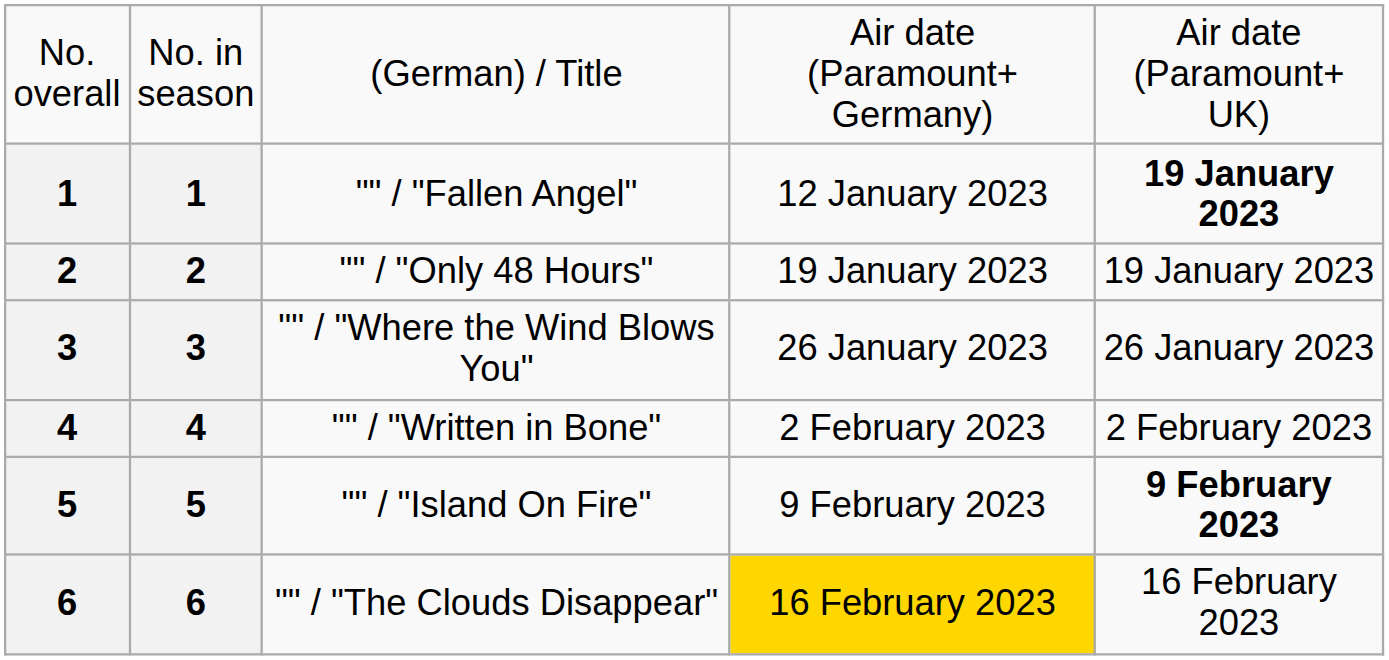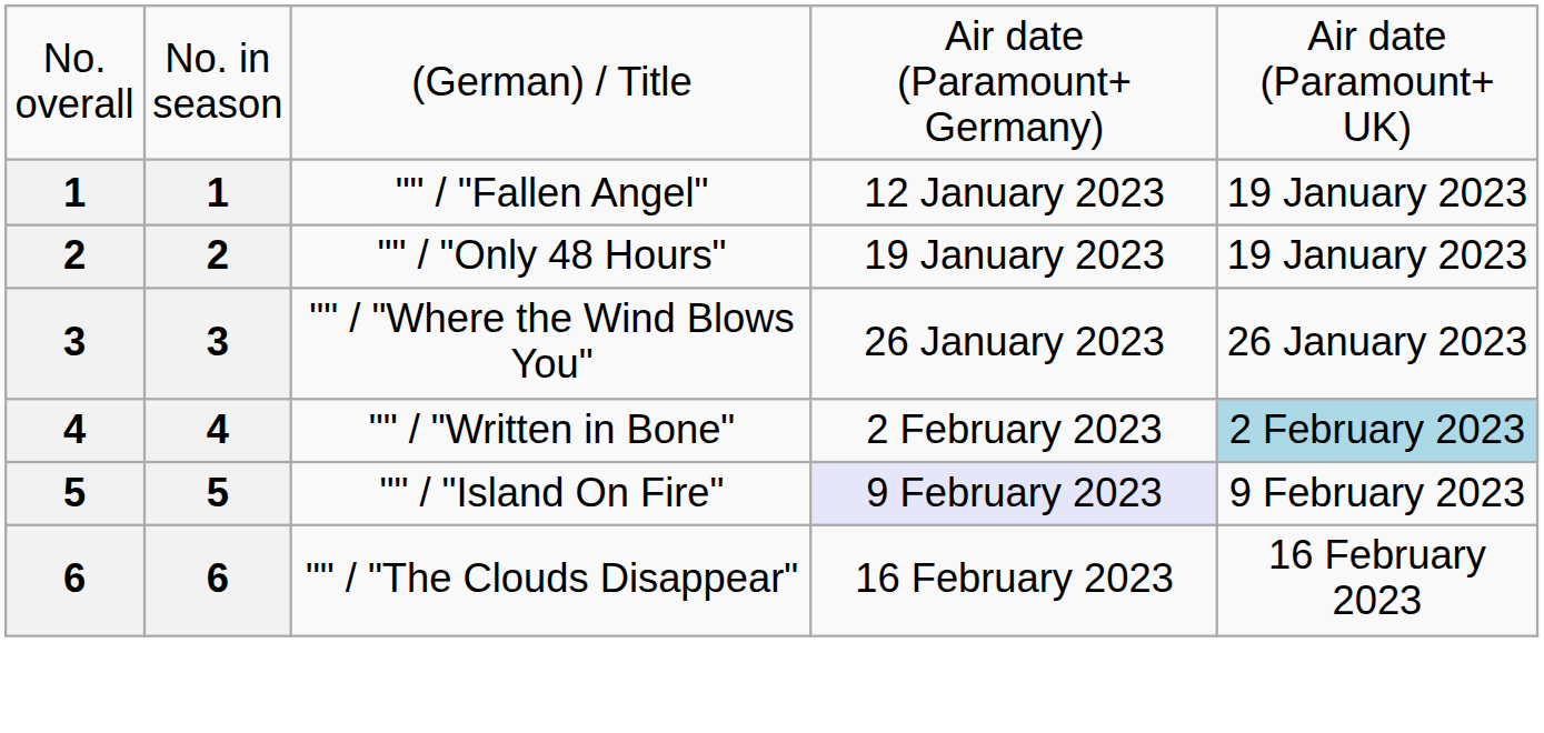"" / "Fallen Angel" | column 5: bold -> normal
"" / "Written in Bone" | column 5: no background -> lightblue background
"" / "Island On Fire" | column 4: no background -> lavender background
"" / "Island On Fire" | column 5: bold -> normal
"" / "The Clouds Disappear" | column 4: gold background -> no background
